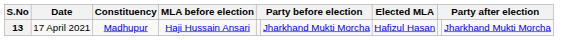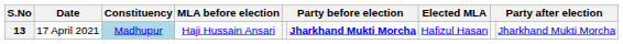13 | Constituency: no background -> lightblue background
13 | column 6: normal -> bold
